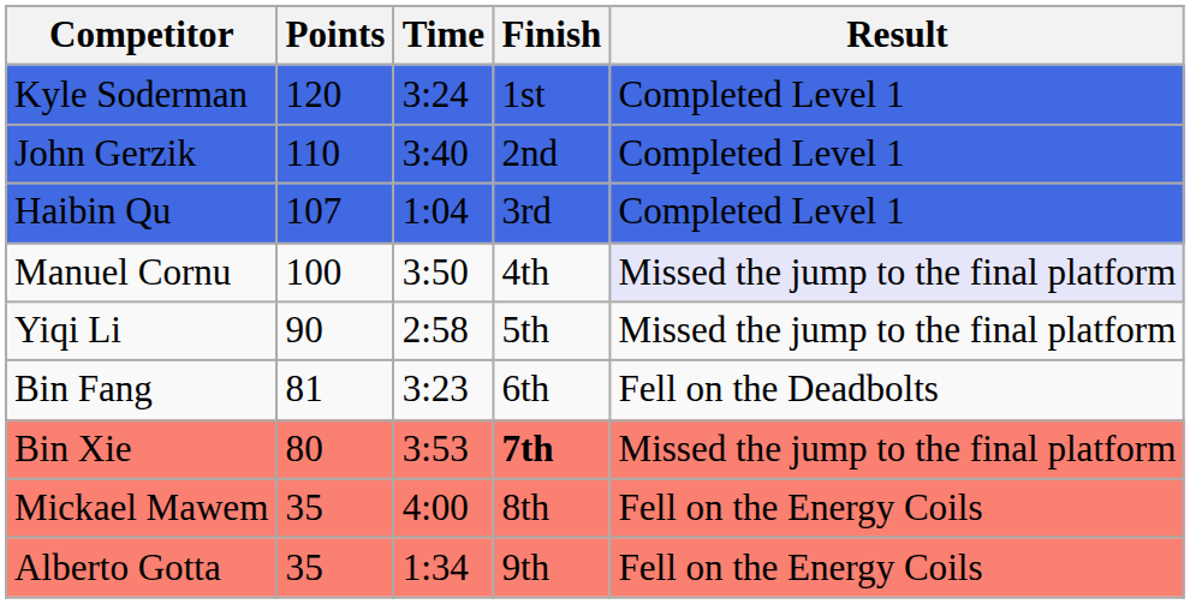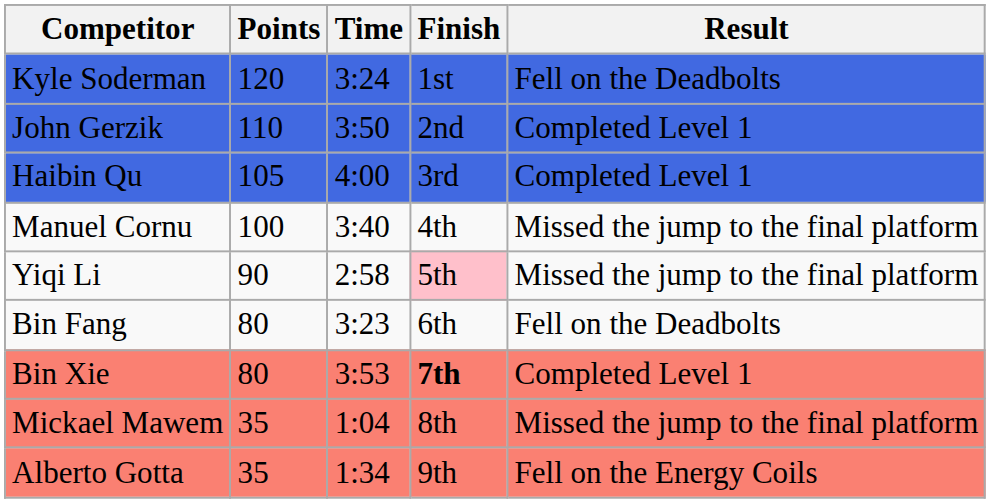Kyle Soderman | Result: Completed Level 1 -> Fell on the Deadbolts
John Gerzik | Time: 3:40 -> 3:50
Haibin Qu | Points: 107 -> 105
Haibin Qu | Time: 1:04 -> 4:00
Manuel Cornu | Time: 3:50 -> 3:40
Manuel Cornu | Result: lavender background -> no background
Yiqi Li | Finish: no background -> pink background
Bin Fang | Points: 81 -> 80
Bin Xie | Result: Missed the jump to the final platform -> Completed Level 1
Mickael Mawem | Time: 4:00 -> 1:04
Mickael Mawem | Result: Fell on the Energy Coils -> Missed the jump to the final platform
